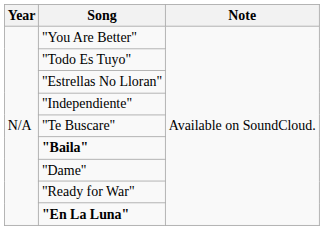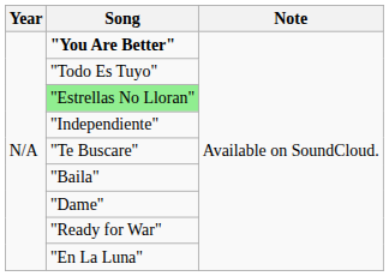"You Are Better" | Song: normal -> bold
"Estrellas No Lloran" | Song: no background -> lightgreen background
"Baila" | Song: bold -> normal
"En La Luna" | Song: bold -> normal
